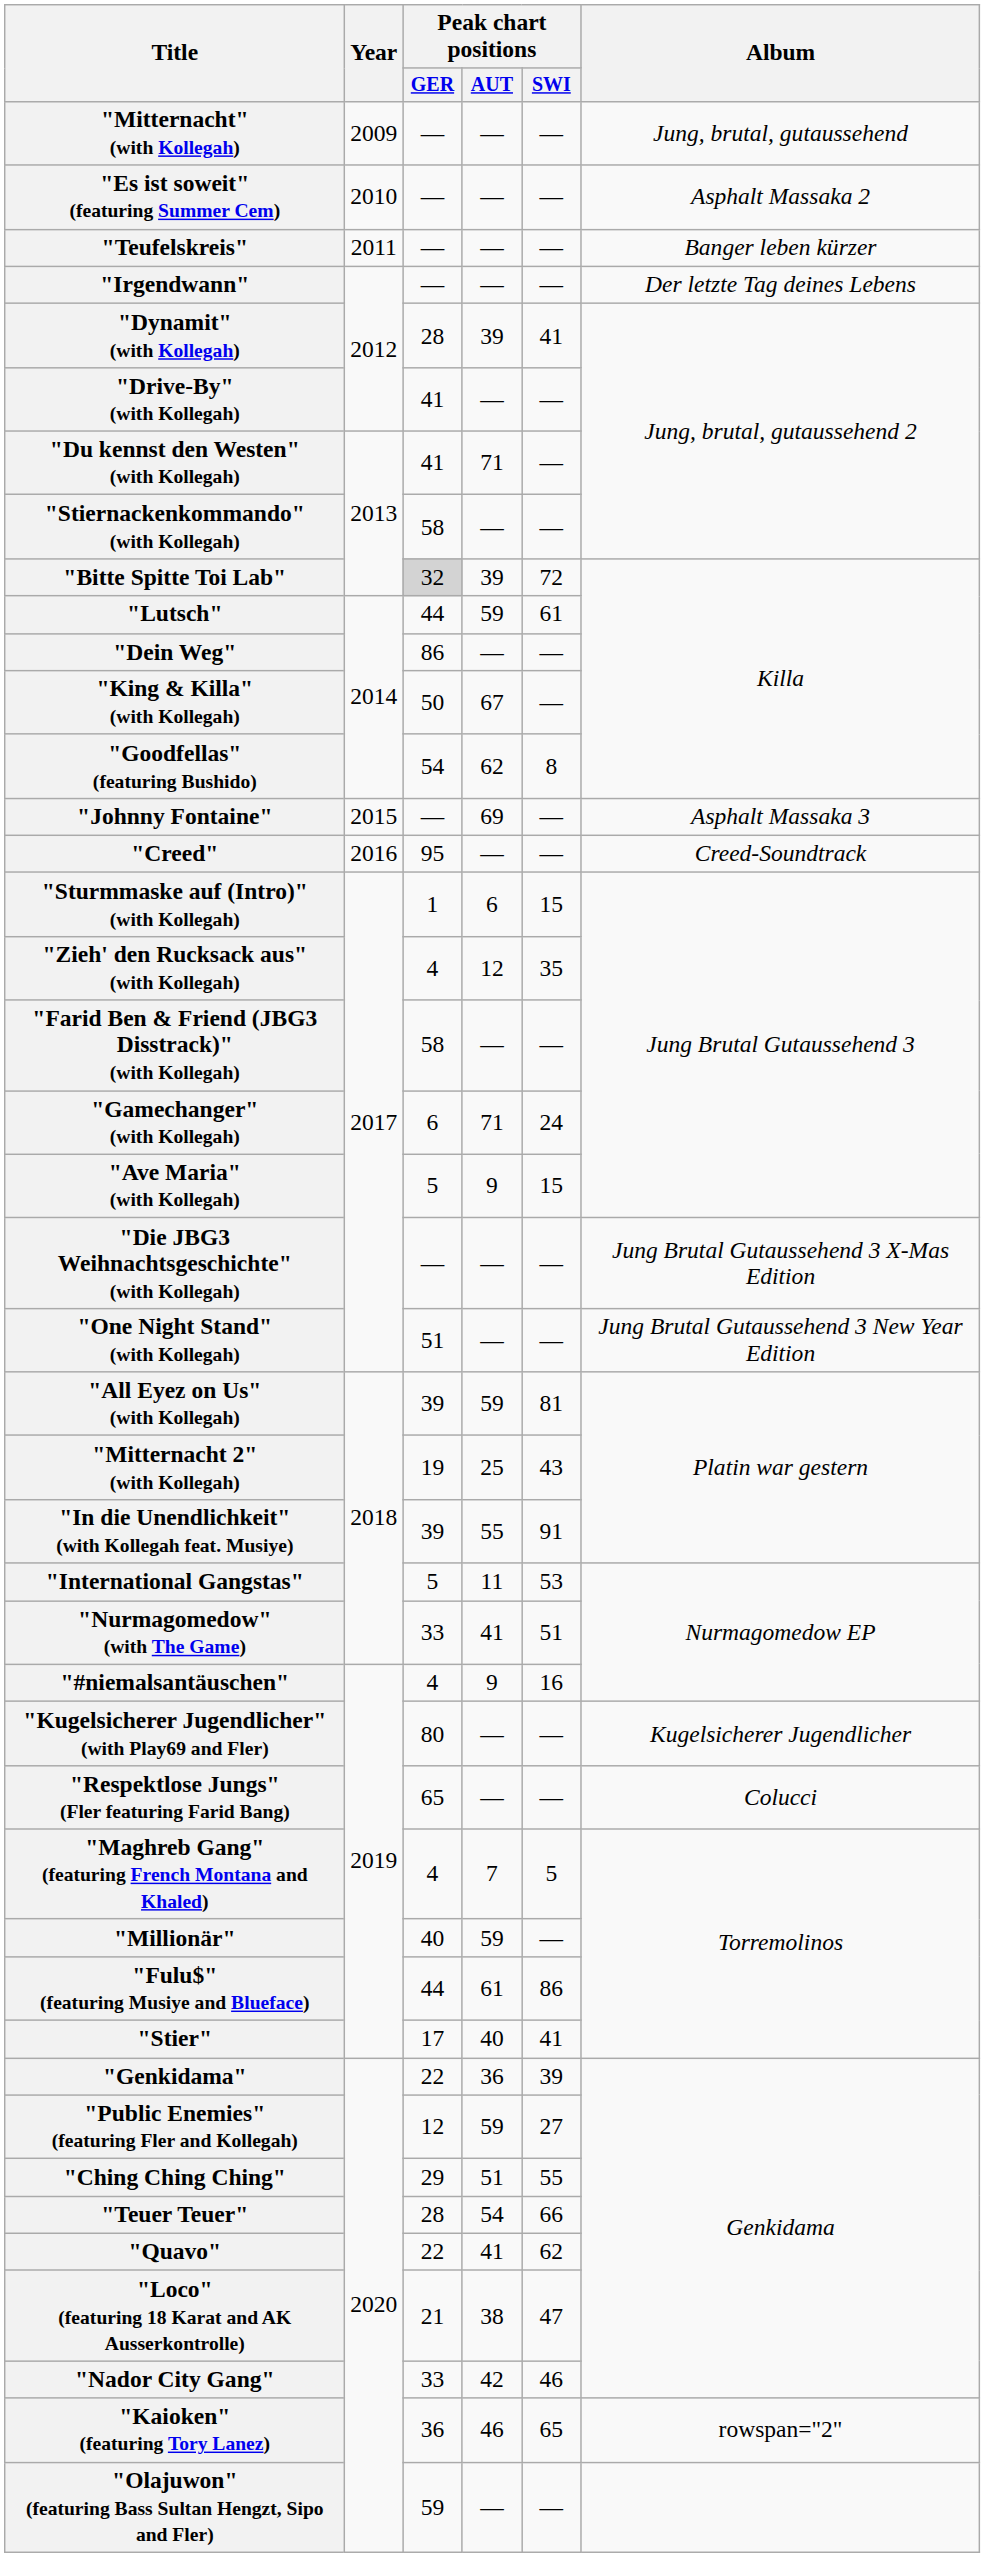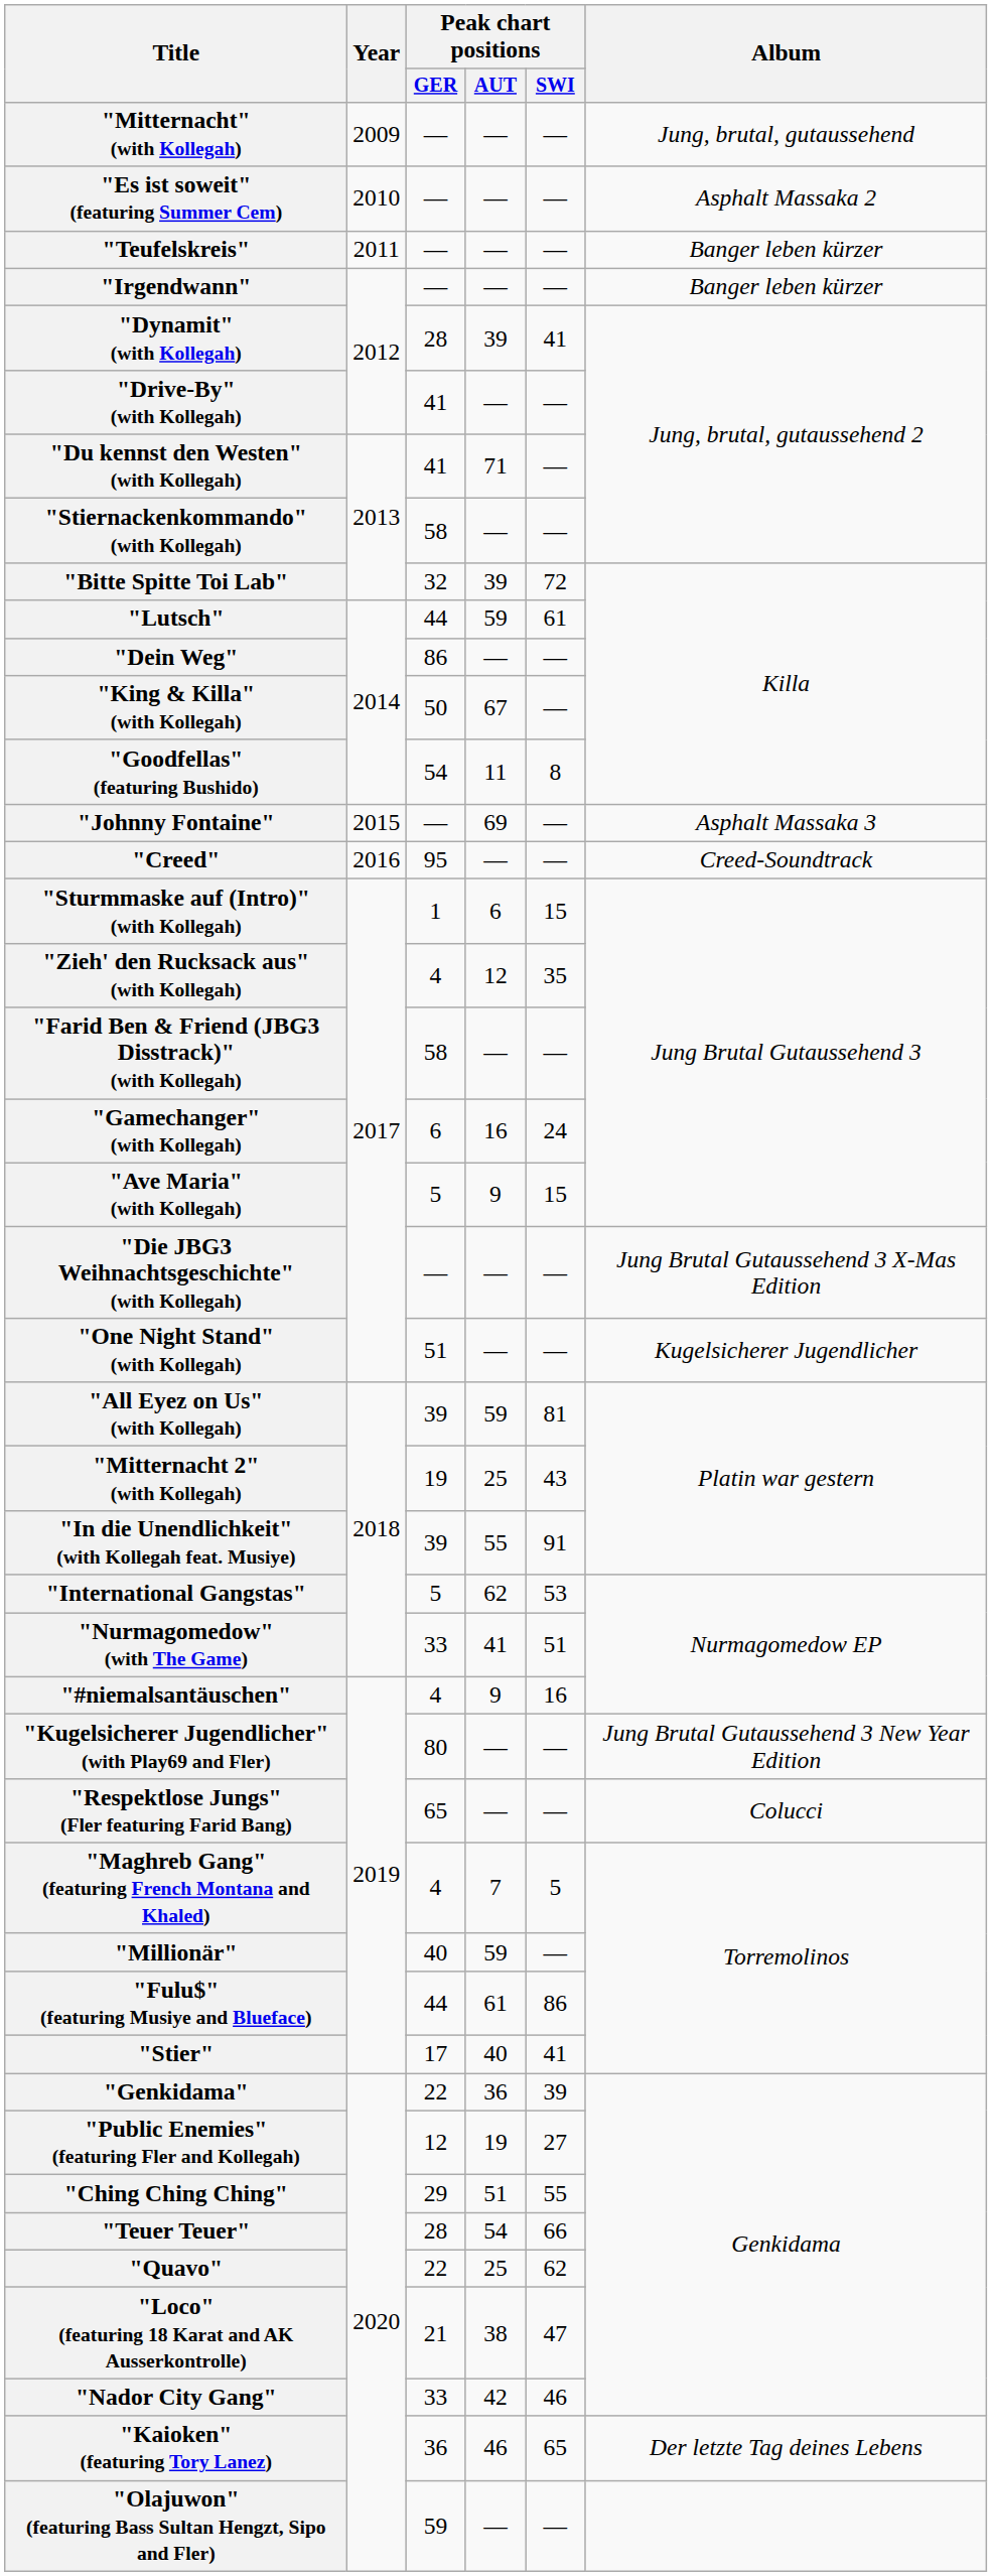"Irgendwann" | Album: Der letzte Tag deines Lebens -> Banger leben kürzer
"Bitte Spitte Toi Lab" | Peak chart positions / GER: lightgrey background -> no background
"Goodfellas" (featuring Bushido) | Peak chart positions / AUT: 62 -> 11
"Gamechanger" (with Kollegah) | Peak chart positions / AUT: 71 -> 16
"One Night Stand" (with Kollegah) | Album: Jung Brutal Gutaussehend 3 New Year Edition -> Kugelsicherer Jugendlicher
"International Gangstas" | Peak chart positions / AUT: 11 -> 62
"Kugelsicherer Jugendlicher" (with Play69 and Fler) | Album: Kugelsicherer Jugendlicher -> Jung Brutal Gutaussehend 3 New Year Edition
"Public Enemies" (featuring Fler and Kollegah) | Peak chart positions / AUT: 59 -> 19
"Quavo" | Peak chart positions / AUT: 41 -> 25
"Kaioken" (featuring Tory Lanez) | Album: rowspan="2" -> Der letzte Tag deines Lebens
